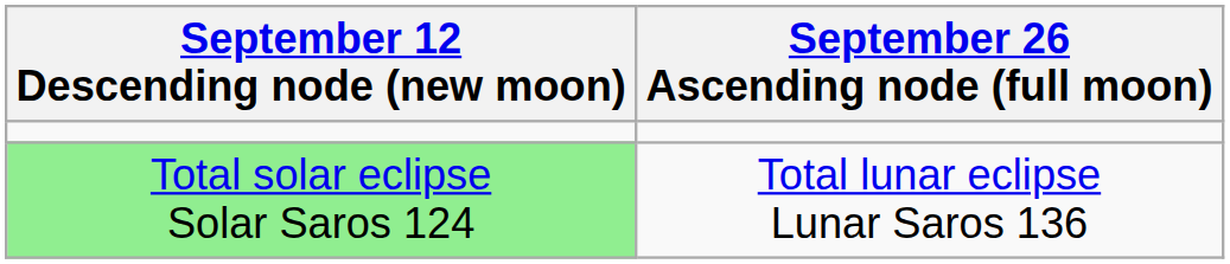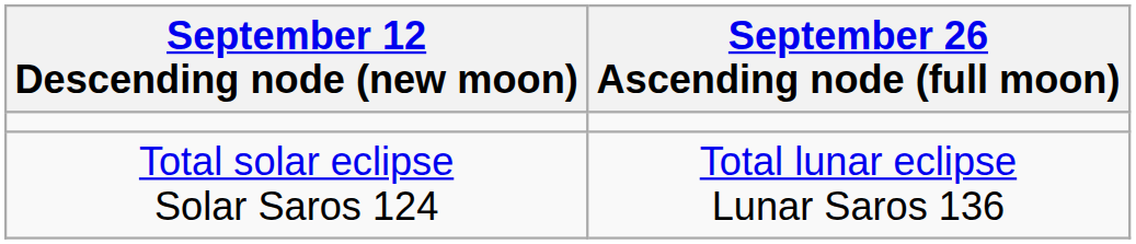row 3 | September 12 Descending node (new moon): lightgreen background -> no background
